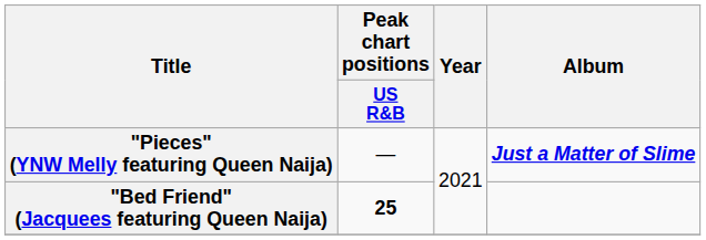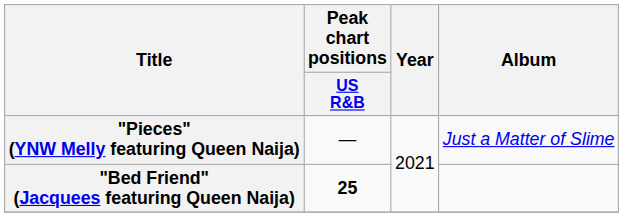"Pieces" (YNW Melly featuring Queen Naija) | Album: bold -> normal
